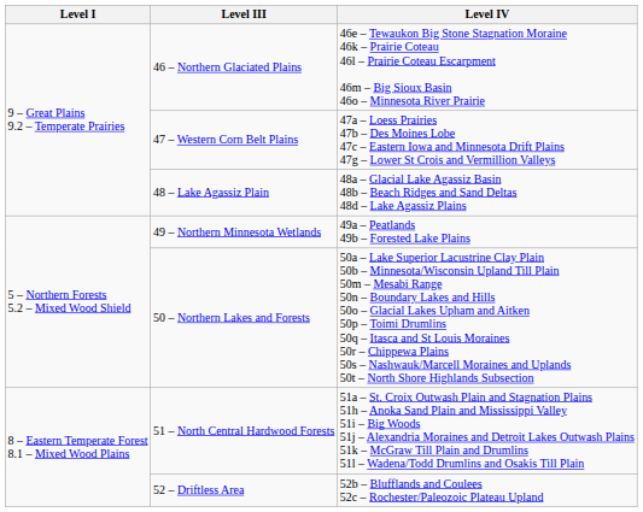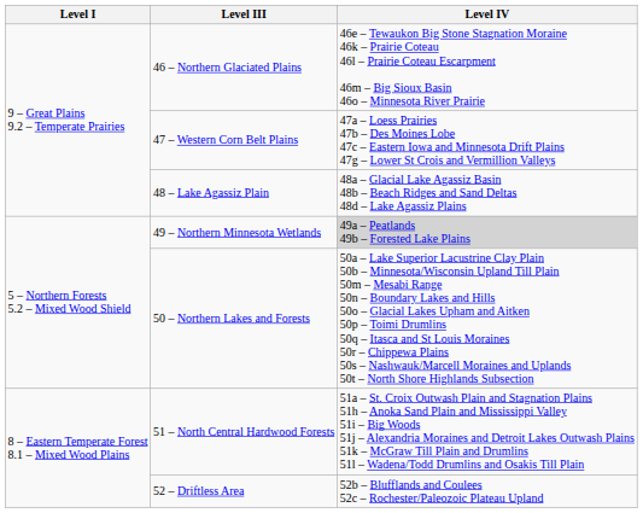49 – Northern Minnesota Wetlands | Level IV: no background -> lightgrey background
